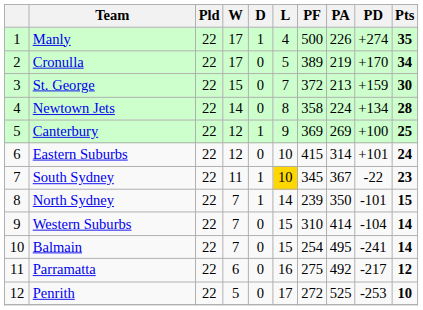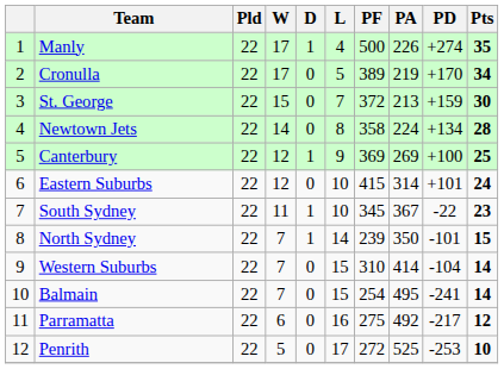South Sydney | L: gold background -> no background
